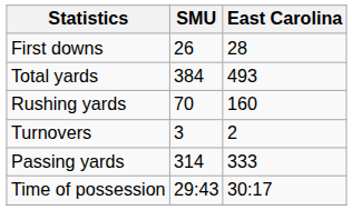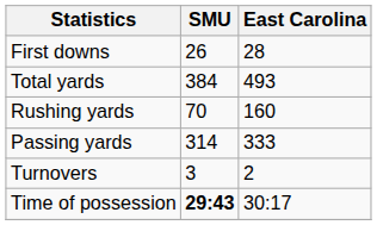rows swapped: Passing yards <-> Turnovers
Time of possession | SMU: normal -> bold
